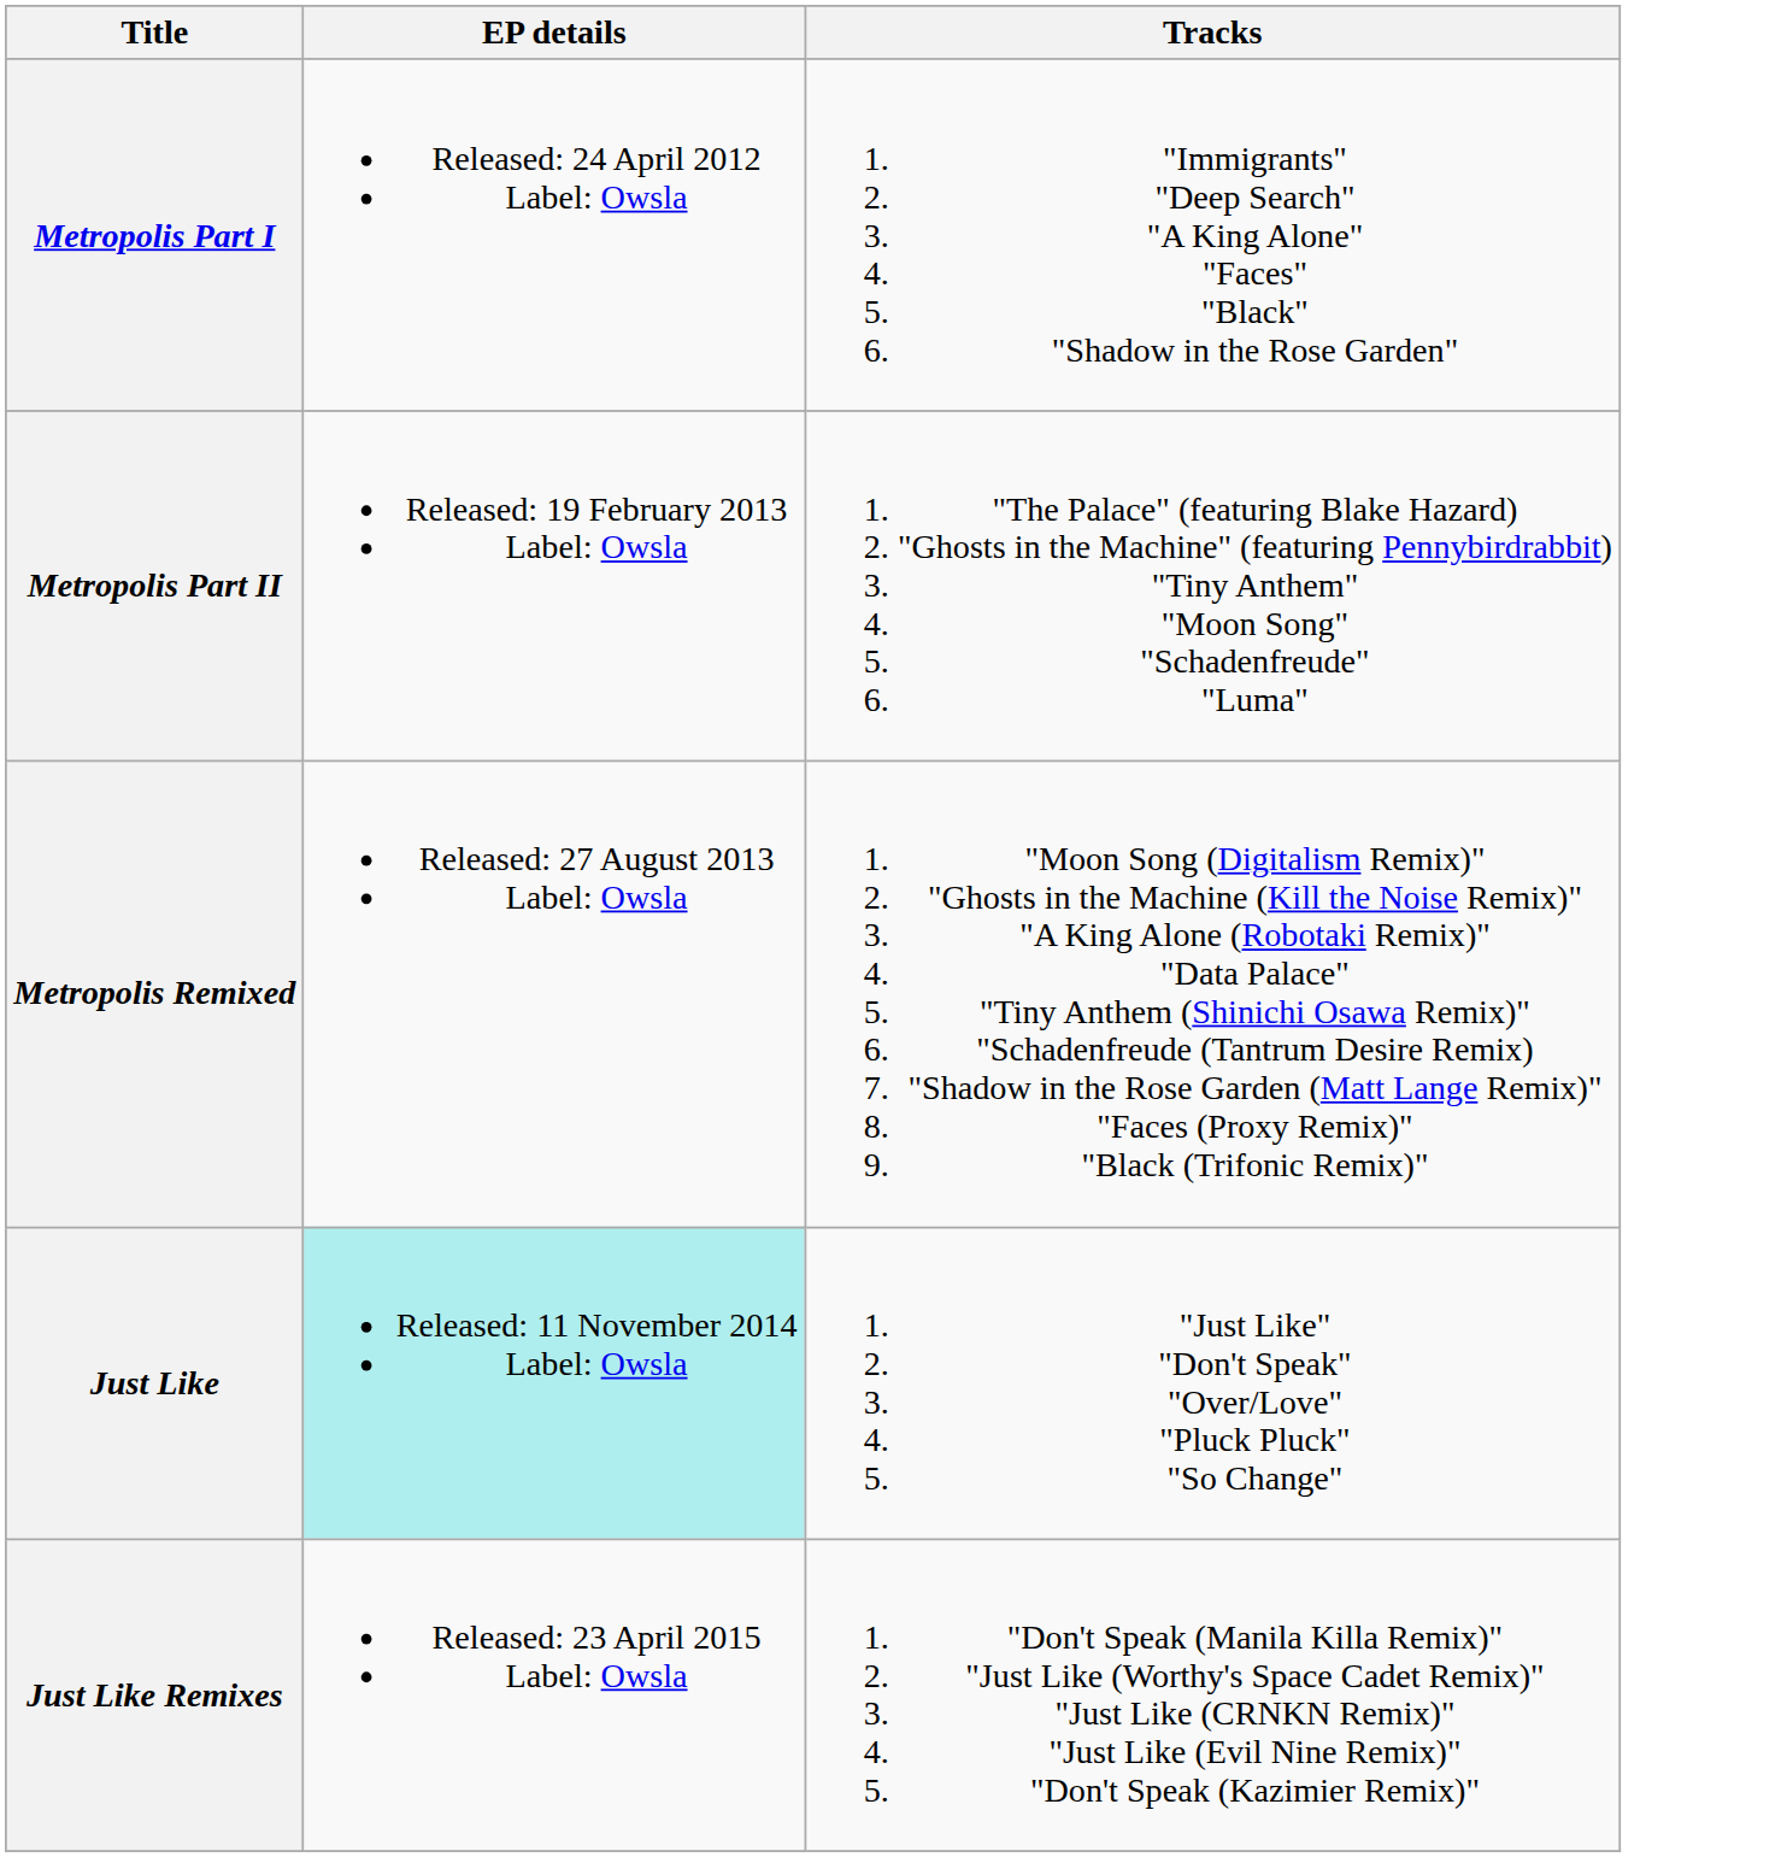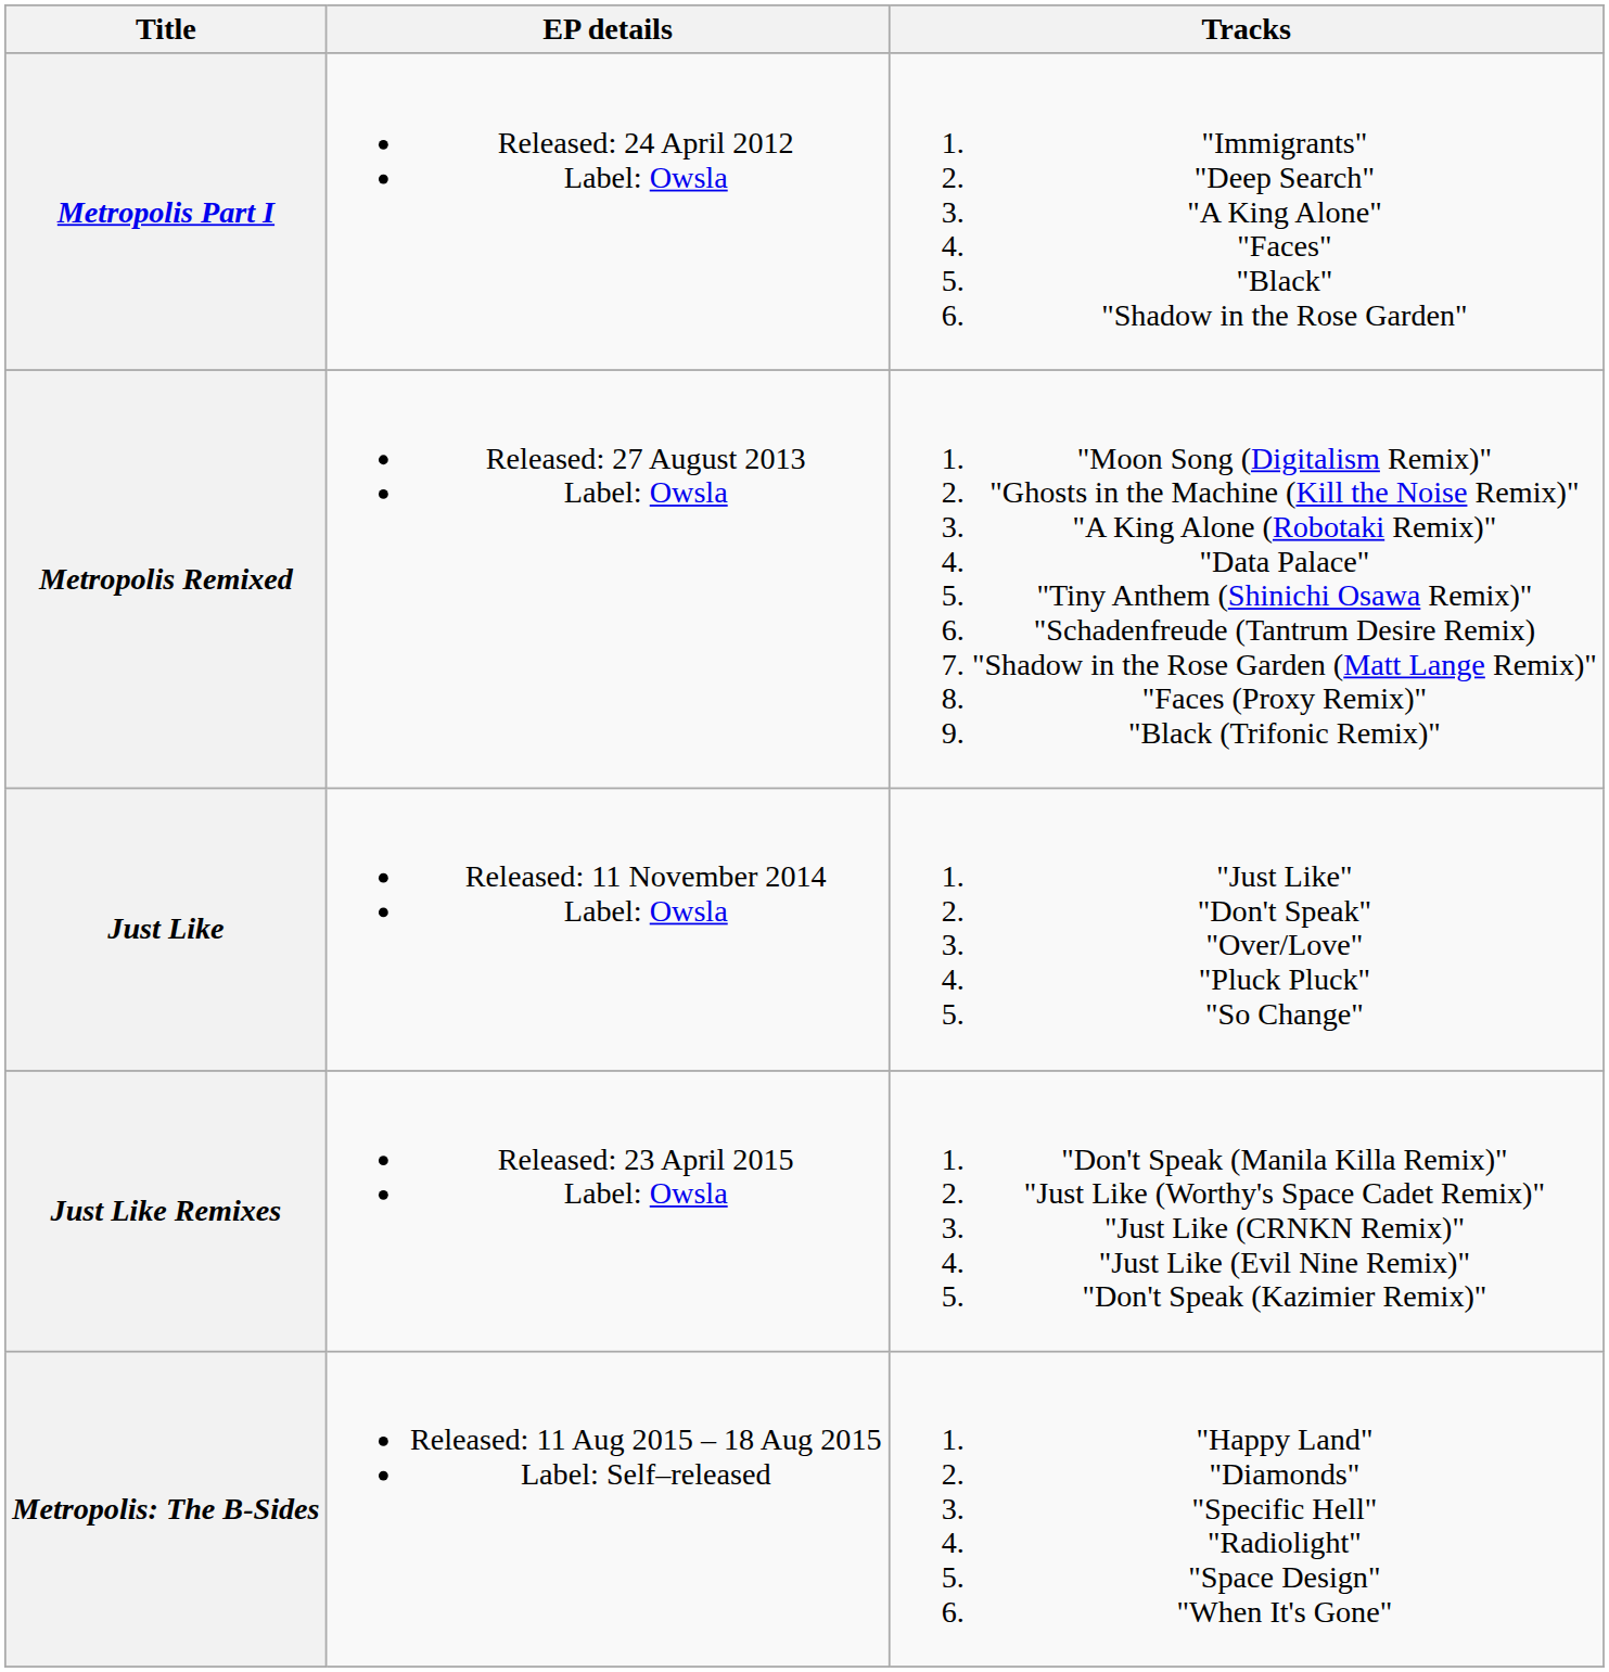- row: Metropolis Part II | Released: 19 February 2013 Label: Owsla | "The Palace" (featuring Blake Hazard) "Ghosts in the Machine" (featuring Pennybirdrabbit) "Tiny Anthem" "Moon Song" "Schadenfreude" "Luma"
Just Like | EP details: paleturquoise background -> no background
+ row: Metropolis: The B-Sides | Released: 11 Aug 2015 – 18 Aug 2015 Label: Self–released | "Happy Land" "Diamonds" "Specific Hell" "Radiolight" "Space Design" "When It's Gone"
